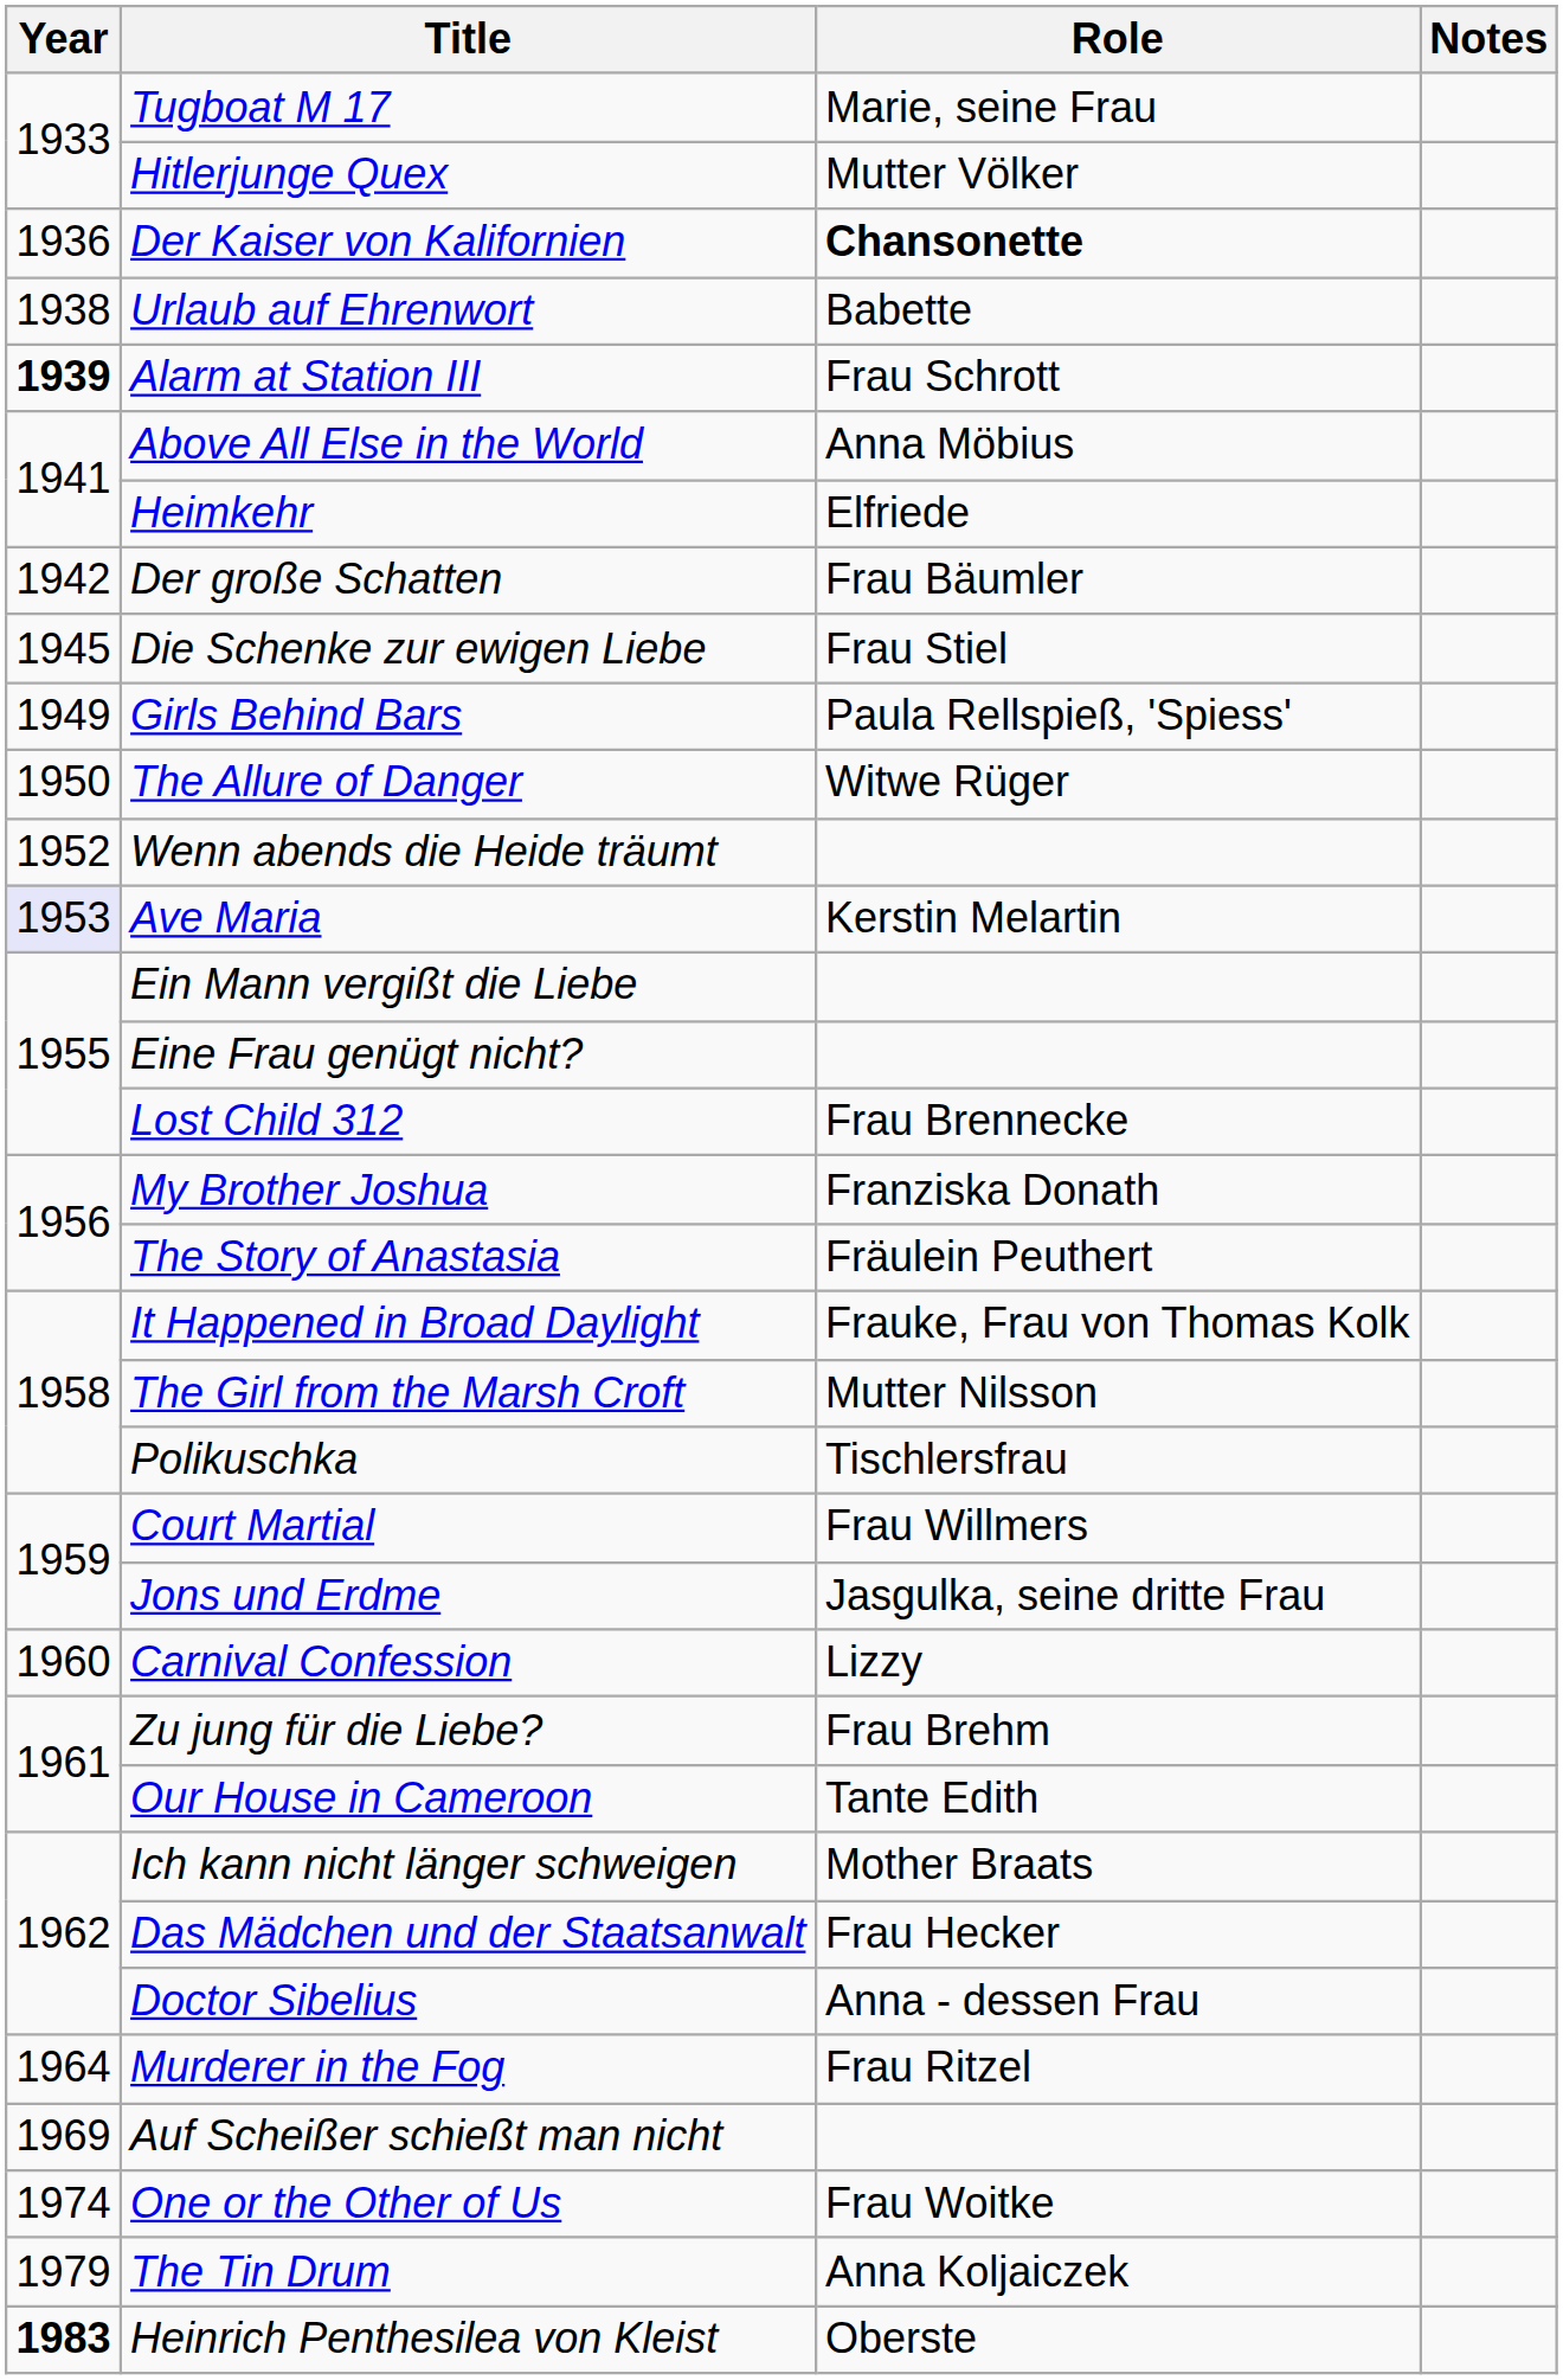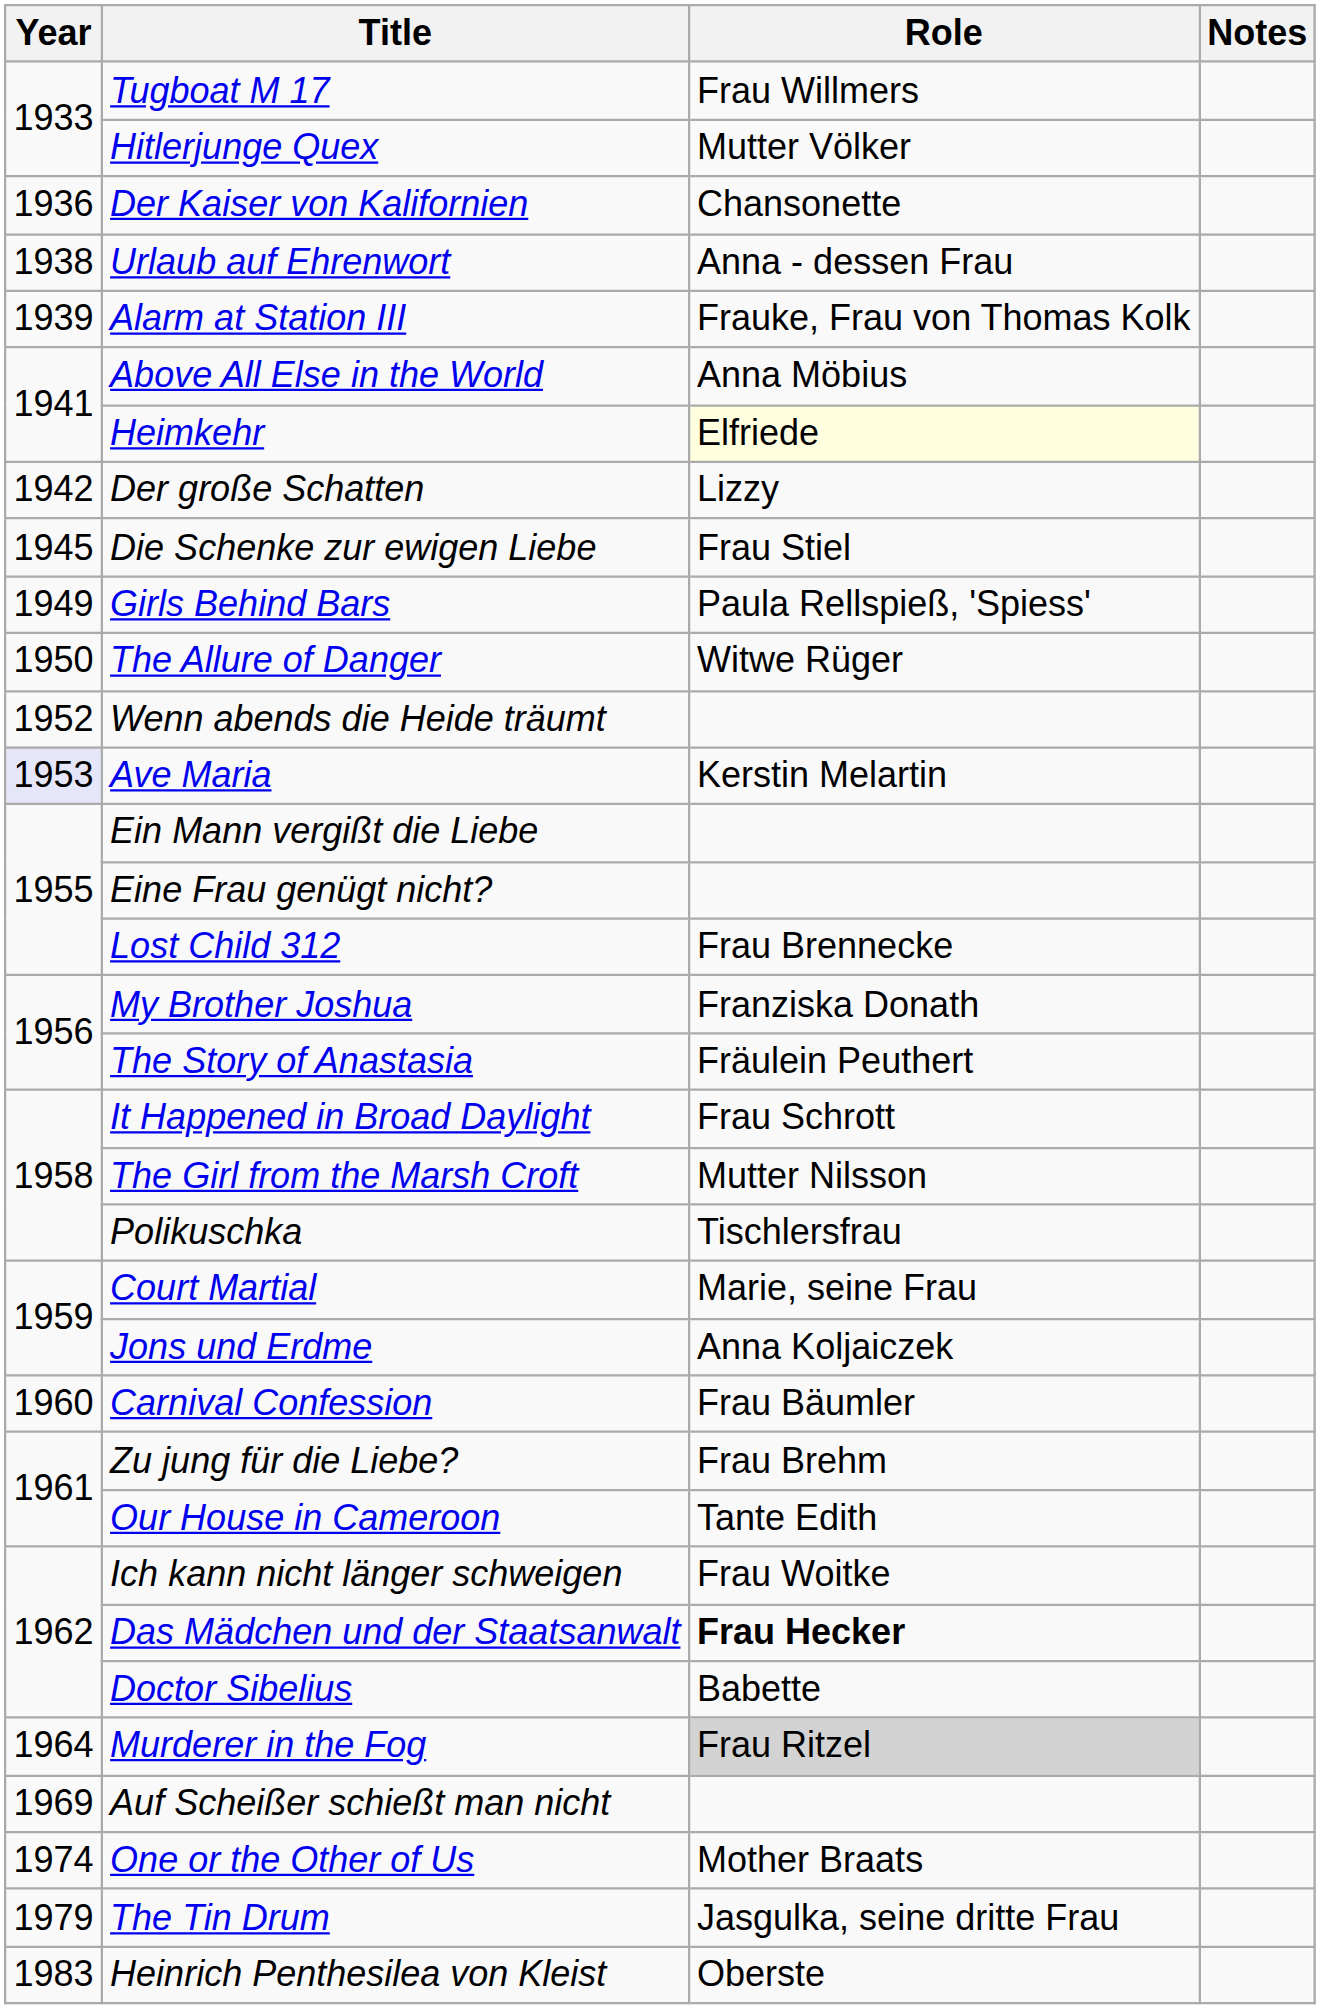Tugboat M 17 | Role: Marie, seine Frau -> Frau Willmers
Der Kaiser von Kalifornien | Role: bold -> normal
Urlaub auf Ehrenwort | Role: Babette -> Anna - dessen Frau
Alarm at Station III | Year: bold -> normal
Alarm at Station III | Role: Frau Schrott -> Frauke, Frau von Thomas Kolk
Heimkehr | Role: no background -> lightyellow background
Der große Schatten | Role: Frau Bäumler -> Lizzy
It Happened in Broad Daylight | Role: Frauke, Frau von Thomas Kolk -> Frau Schrott
Court Martial | Role: Frau Willmers -> Marie, seine Frau
Jons und Erdme | Role: Jasgulka, seine dritte Frau -> Anna Koljaiczek
Carnival Confession | Role: Lizzy -> Frau Bäumler
Ich kann nicht länger schweigen | Role: Mother Braats -> Frau Woitke
Das Mädchen und der Staatsanwalt | Role: normal -> bold
Doctor Sibelius | Role: Anna - dessen Frau -> Babette
Murderer in the Fog | Role: no background -> lightgrey background
One or the Other of Us | Role: Frau Woitke -> Mother Braats
The Tin Drum | Role: Anna Koljaiczek -> Jasgulka, seine dritte Frau
Heinrich Penthesilea von Kleist | Year: bold -> normal
